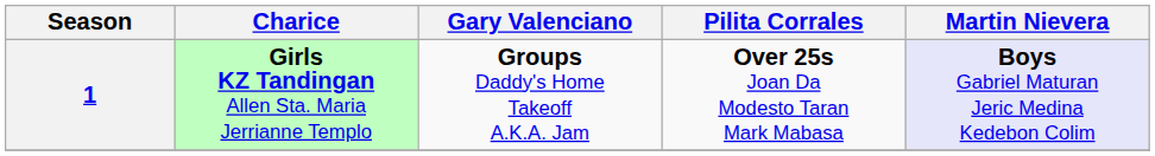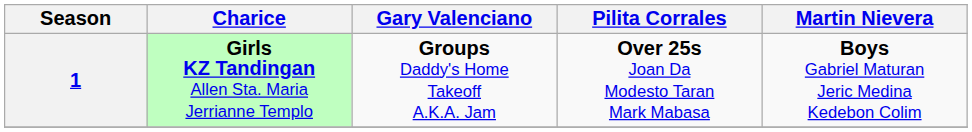1 | Martin Nievera: lavender background -> no background
